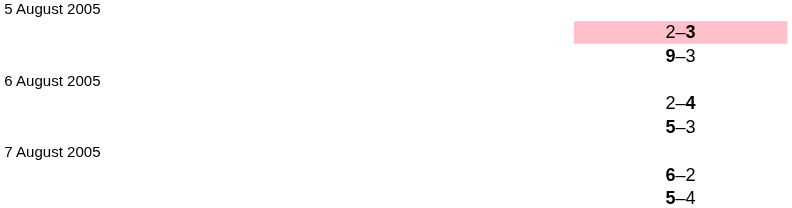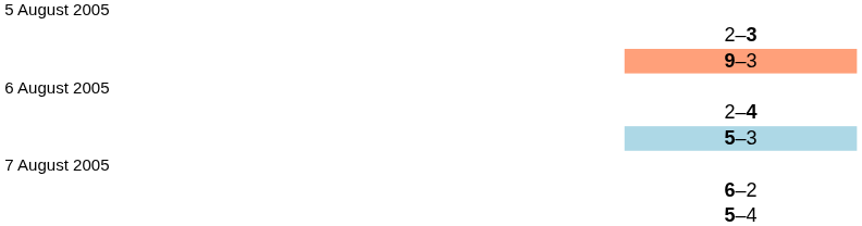2–3 | column 2: pink background -> no background
9–3 | column 2: no background -> lightsalmon background
5–3 | column 2: no background -> lightblue background
